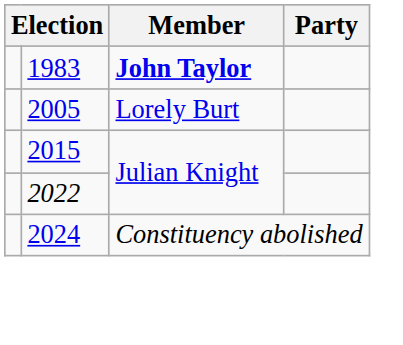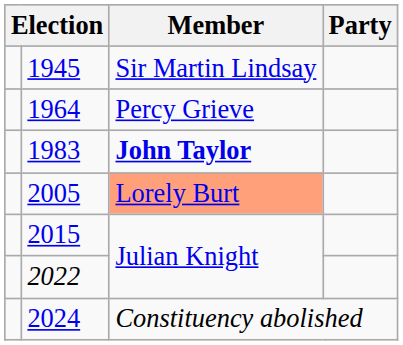+ row: 1945 | Sir Martin Lindsay
+ row: 1964 | Percy Grieve
2005 | Member: no background -> lightsalmon background
